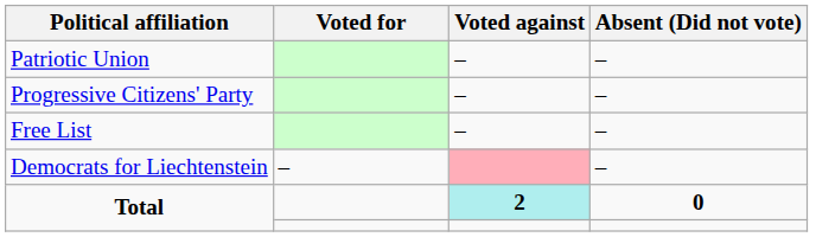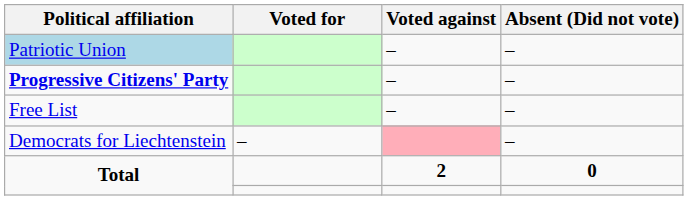Patriotic Union | Political affiliation: no background -> lightblue background
Progressive Citizens' Party | Political affiliation: normal -> bold
Total / 2 | Voted against: paleturquoise background -> no background
